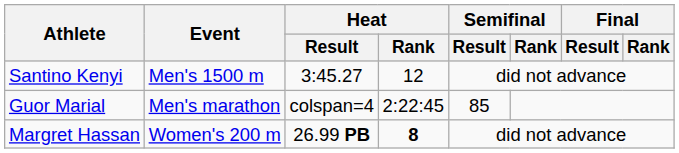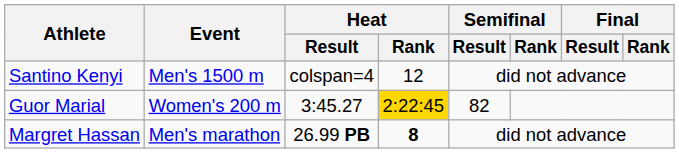Santino Kenyi | Heat / Result: 3:45.27 -> colspan=4
Guor Marial | Event: Men's marathon -> Women's 200 m
Guor Marial | Heat / Result: colspan=4 -> 3:45.27
Guor Marial | Heat / Rank: no background -> gold background
Guor Marial | Semifinal / Result: 85 -> 82
Margret Hassan | Event: Women's 200 m -> Men's marathon
